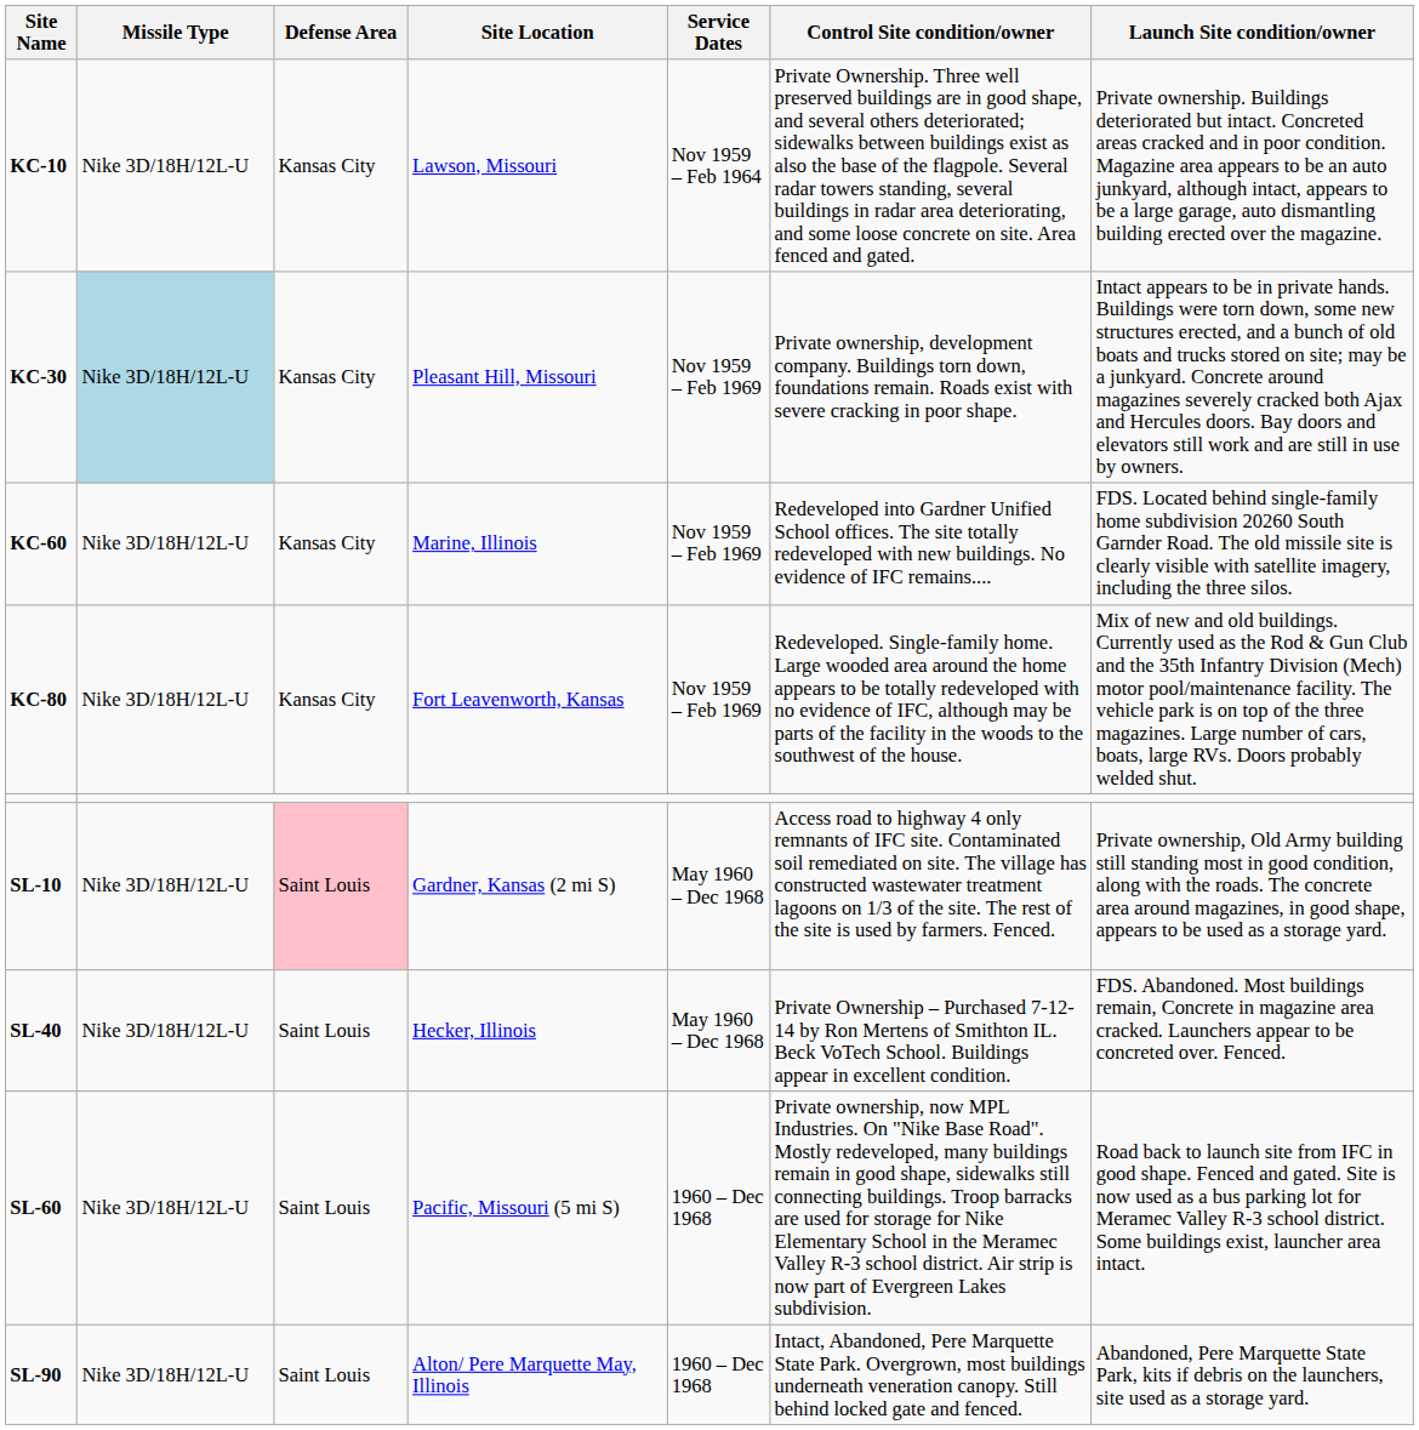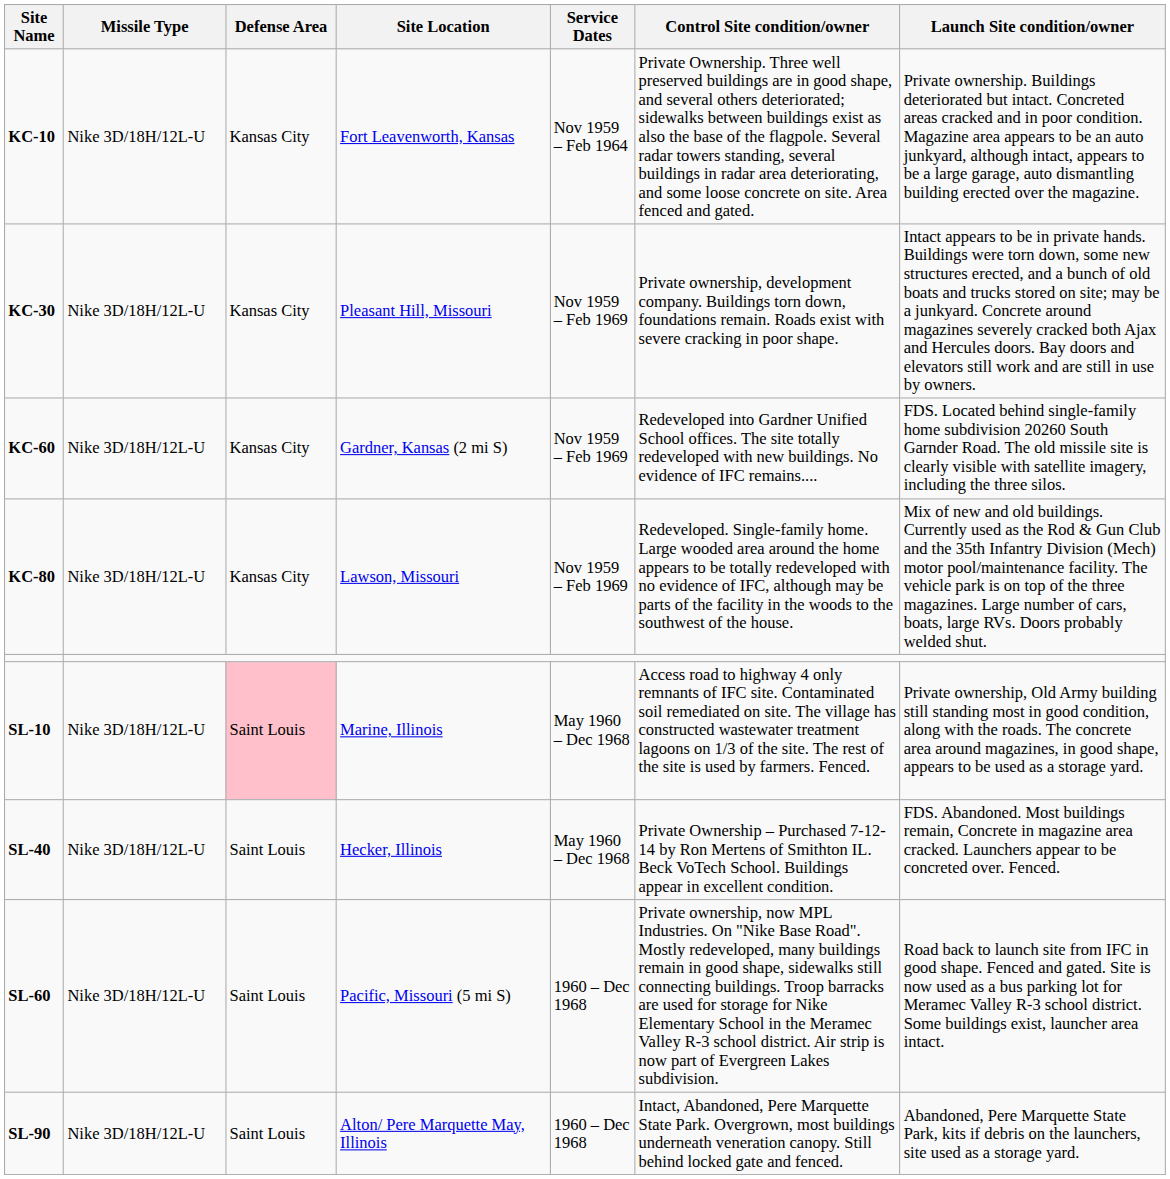KC-10 | Site Location: Lawson, Missouri -> Fort Leavenworth, Kansas
KC-30 | Missile Type: lightblue background -> no background
KC-60 | Site Location: Marine, Illinois -> Gardner, Kansas (2 mi S)
KC-80 | Site Location: Fort Leavenworth, Kansas -> Lawson, Missouri
SL-10 | Site Location: Gardner, Kansas (2 mi S) -> Marine, Illinois
